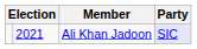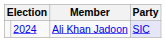Ali Khan Jadoon | column 2: 2021 -> 2024
